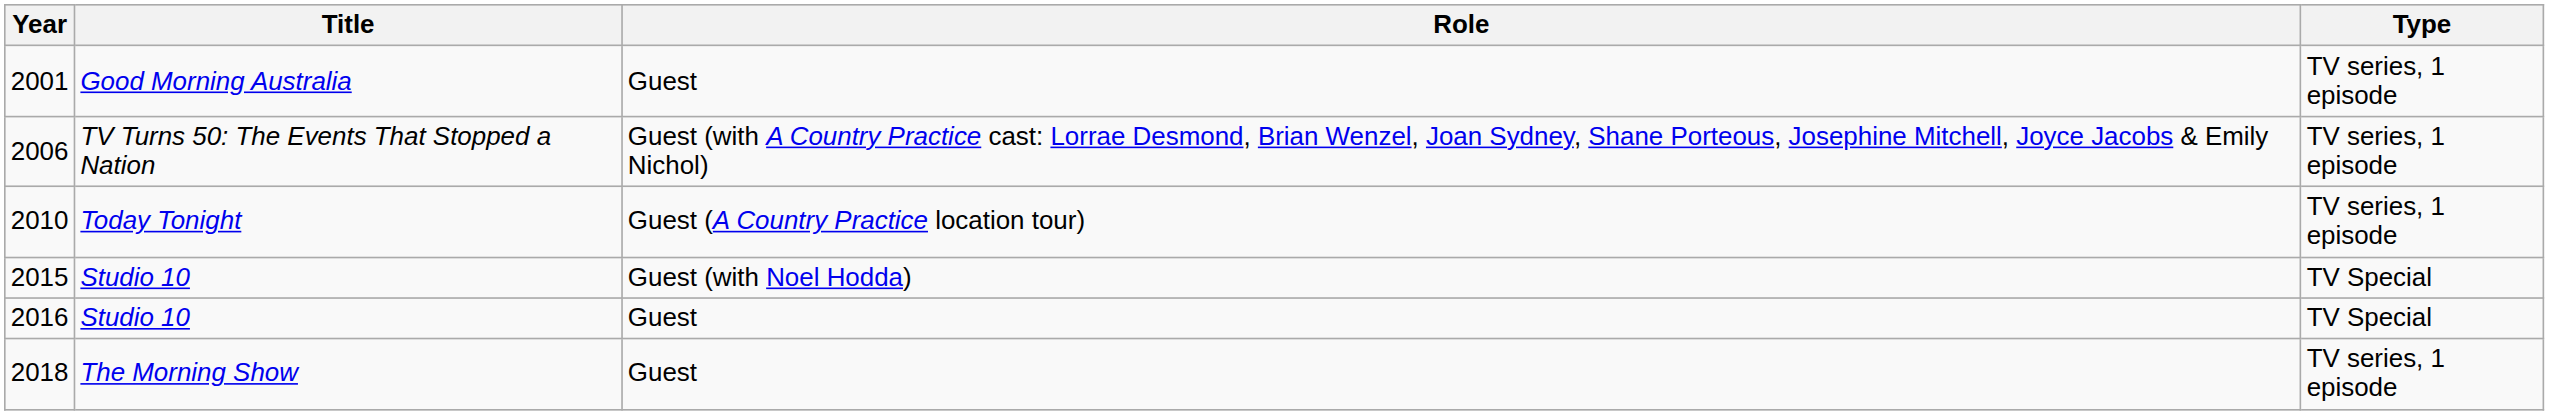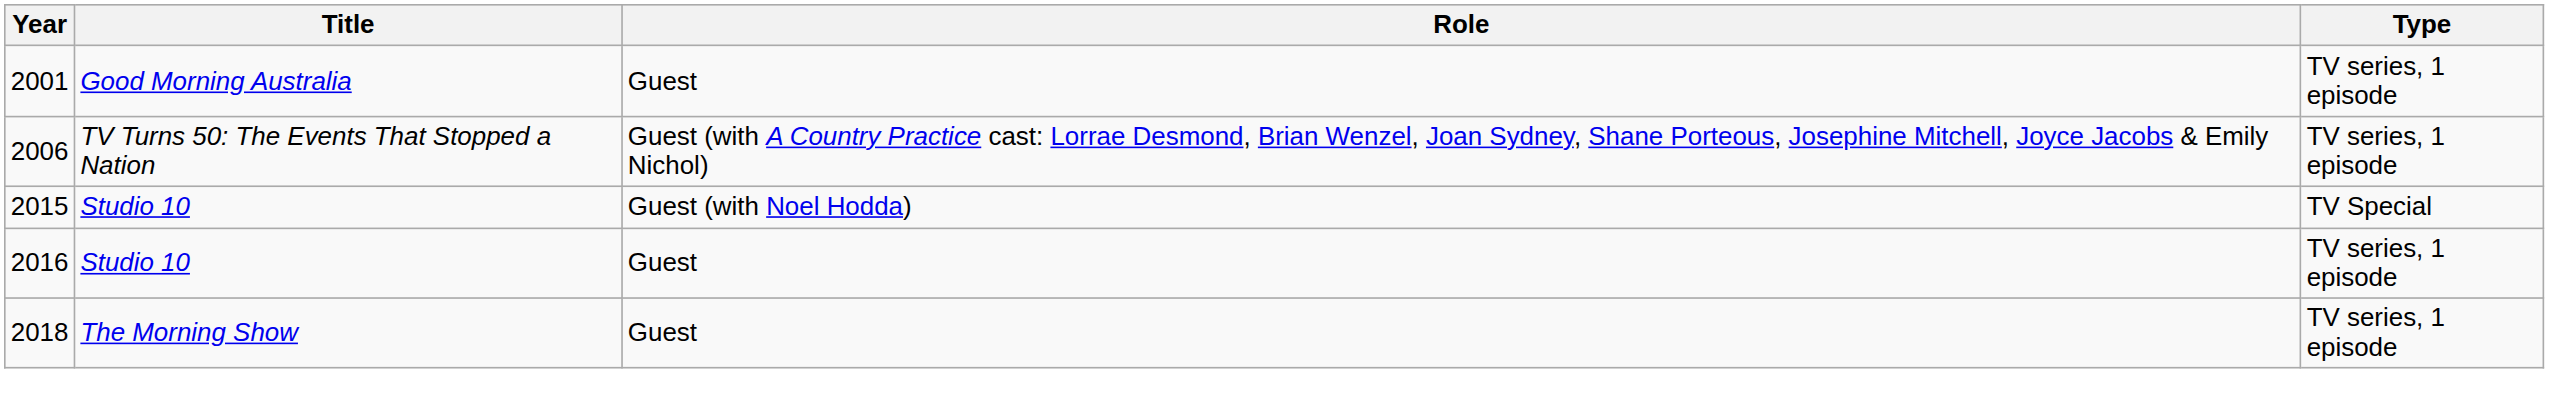- row: 2010 | Today Tonight | Guest (A Country Practice location tour) | TV series, 1 episode
2016 | Type: TV Special -> TV series, 1 episode
